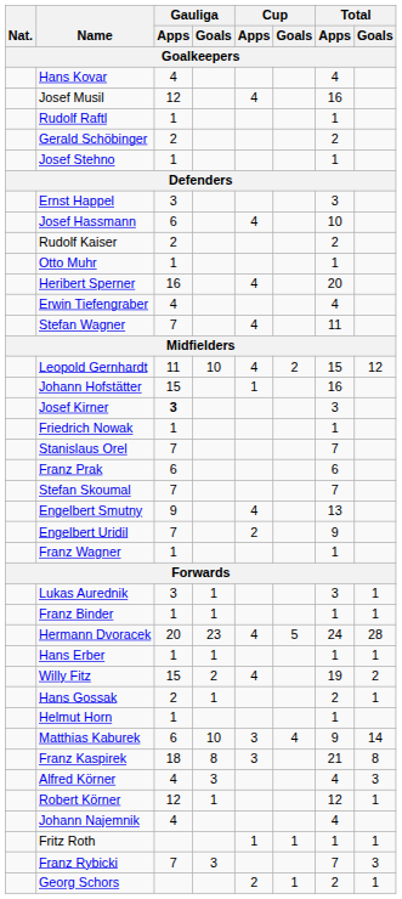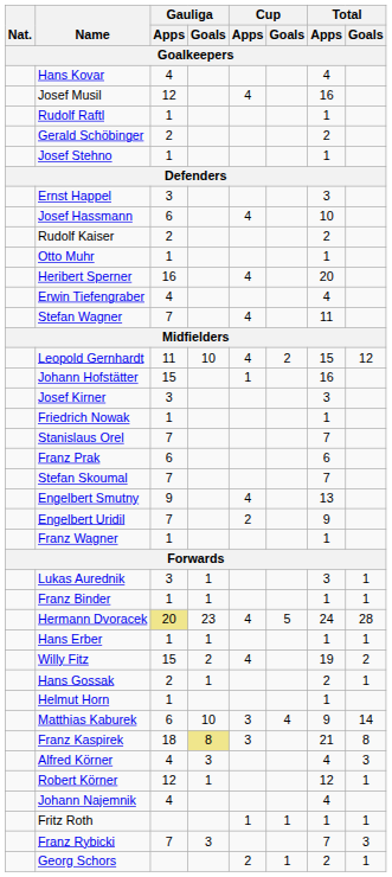Josef Kirner | Gauliga / Apps: bold -> normal
Hermann Dvoracek | Gauliga / Apps: no background -> khaki background
Franz Kaspirek | Gauliga / Goals: no background -> khaki background
